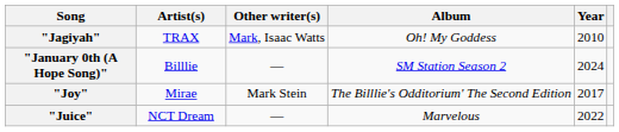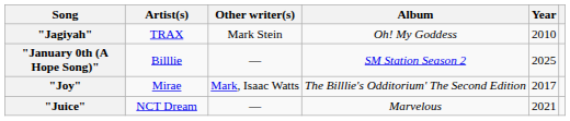"Jagiyah" | Other writer(s): Mark, Isaac Watts -> Mark Stein
"January 0th (A Hope Song)" | Year: 2024 -> 2025
"Joy" | Other writer(s): Mark Stein -> Mark, Isaac Watts
"Juice" | Year: 2022 -> 2021
